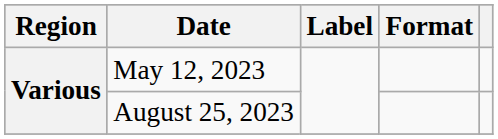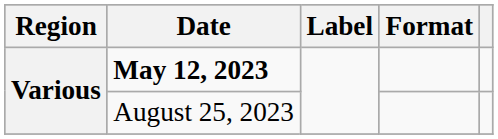May 12, 2023 | Date: normal -> bold
